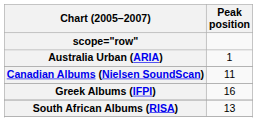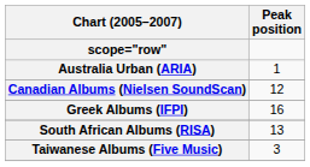Canadian Albums (Nielsen SoundScan) | Peak position: 11 -> 12
+ row: Taiwanese Albums (Five Music) | 3
